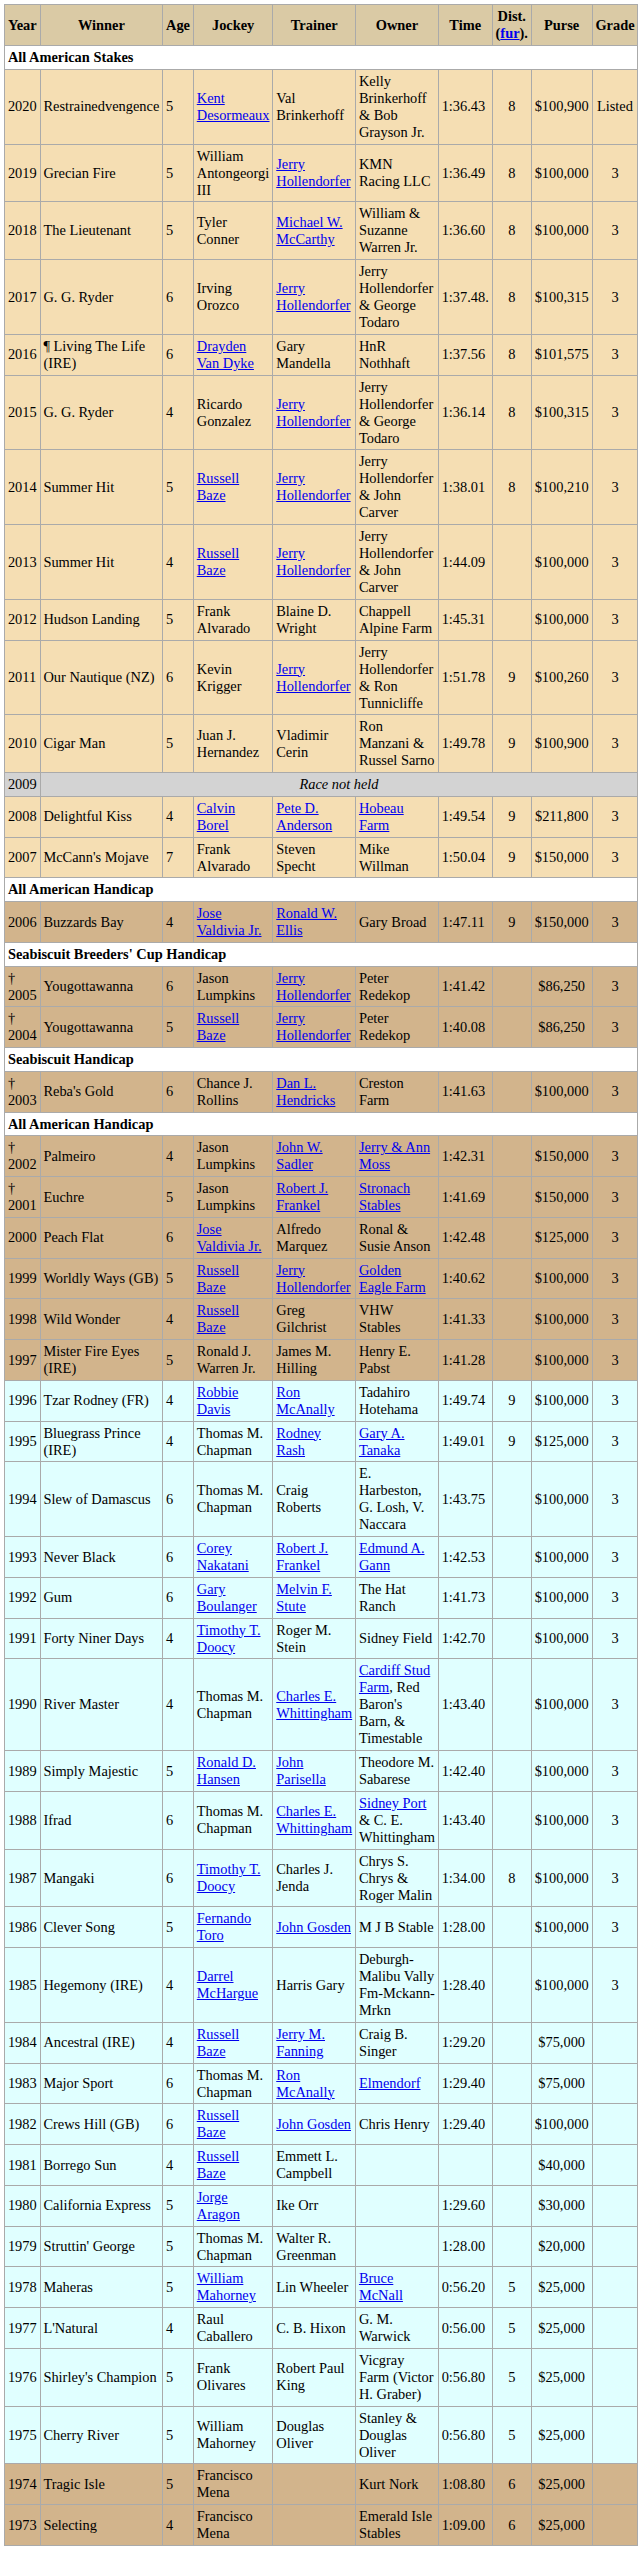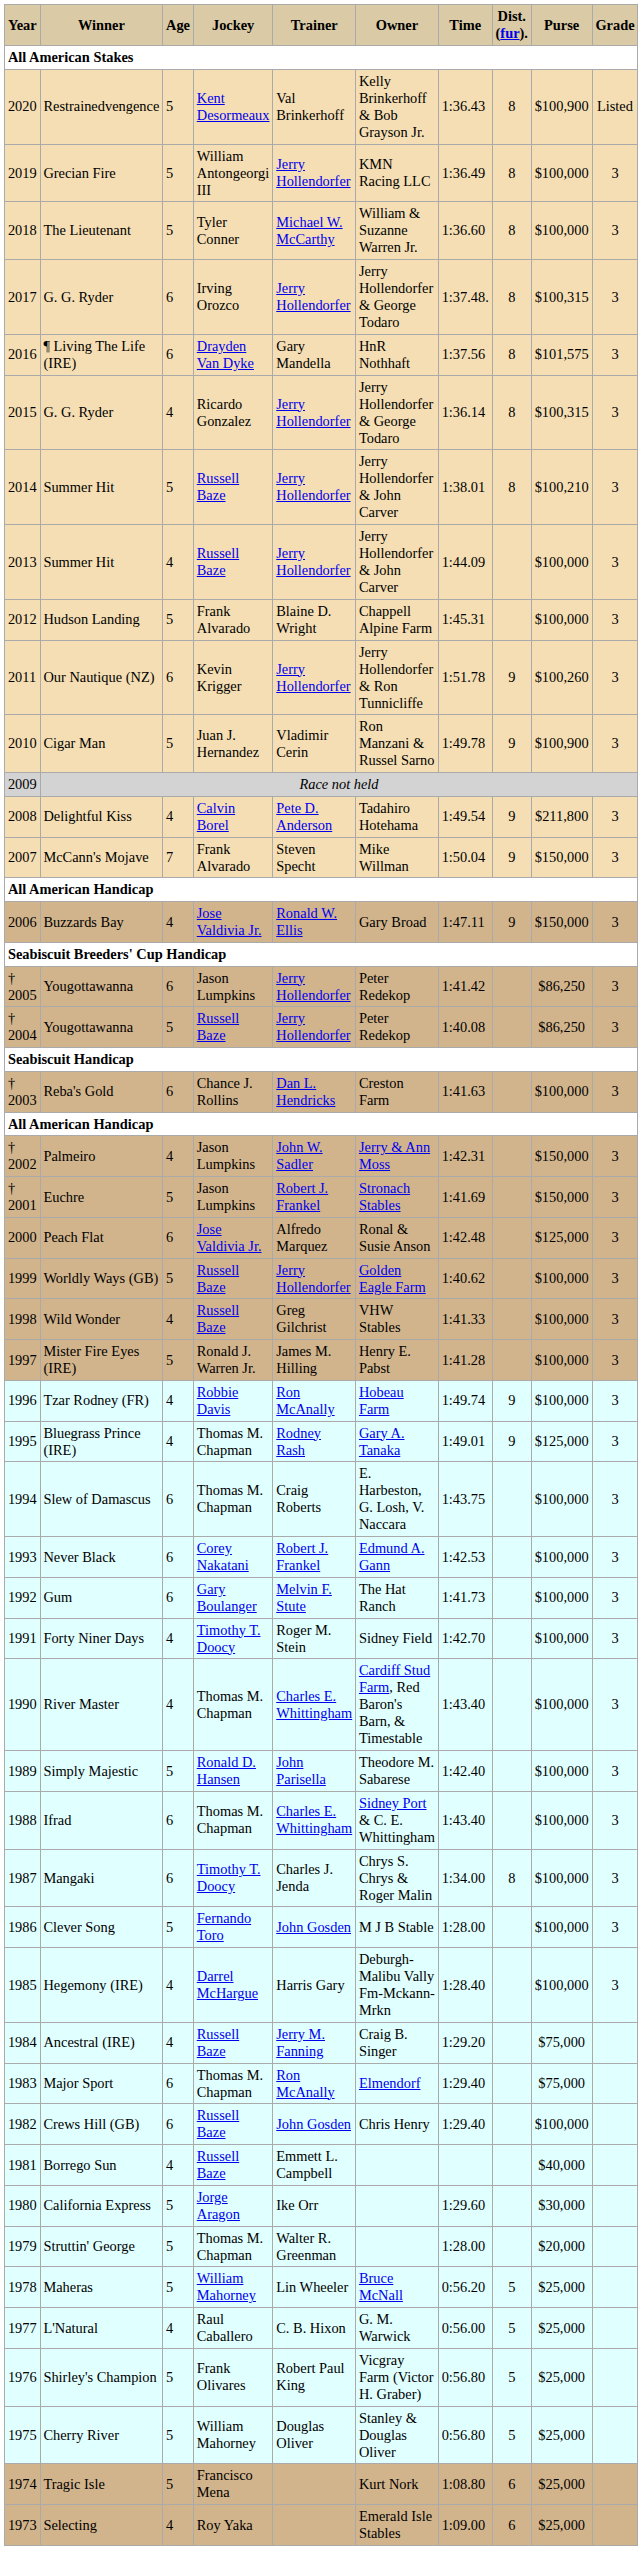Delightful Kiss | Owner: Hobeau Farm -> Tadahiro Hotehama
Tzar Rodney (FR) | Owner: Tadahiro Hotehama -> Hobeau Farm
Selecting | Jockey: Francisco Mena -> Roy Yaka
